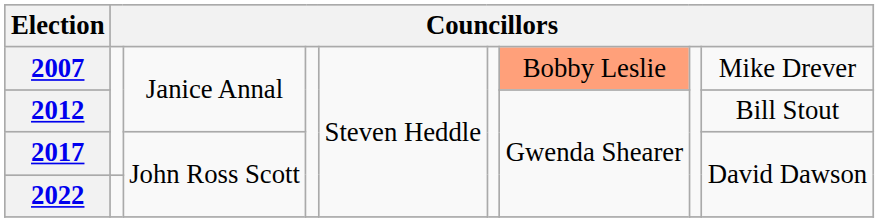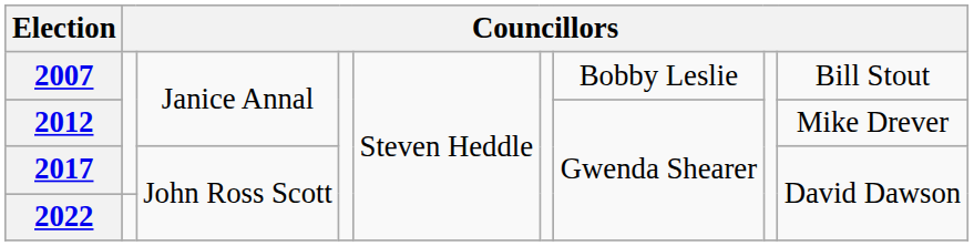2007 | column 7: lightsalmon background -> no background
2007 | column 9: Mike Drever -> Bill Stout
2012 | column 9: Bill Stout -> Mike Drever
